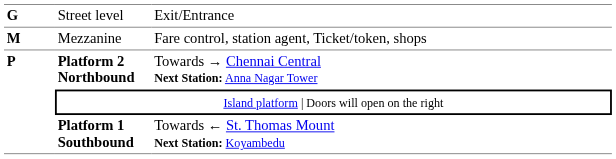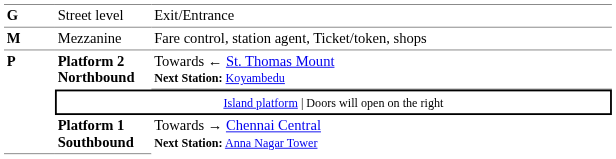Platform 2 Northbound | column 3: Towards → Chennai Central Next Station: Anna Nagar Tower -> Towards ← St. Thomas Mount Next Station: Koyambedu
Platform 1 Southbound | column 3: Towards ← St. Thomas Mount Next Station: Koyambedu -> Towards → Chennai Central Next Station: Anna Nagar Tower
